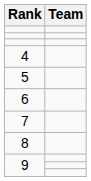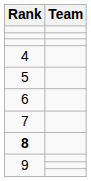row 9 | Rank: normal -> bold
